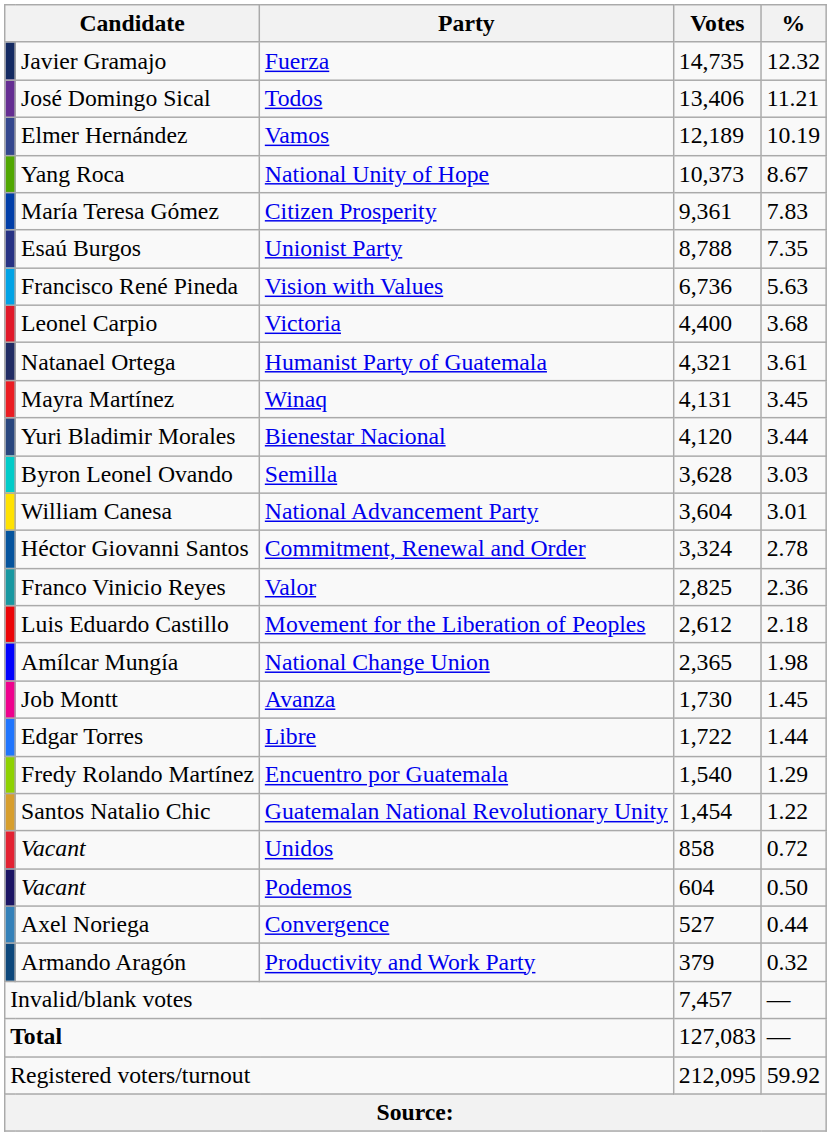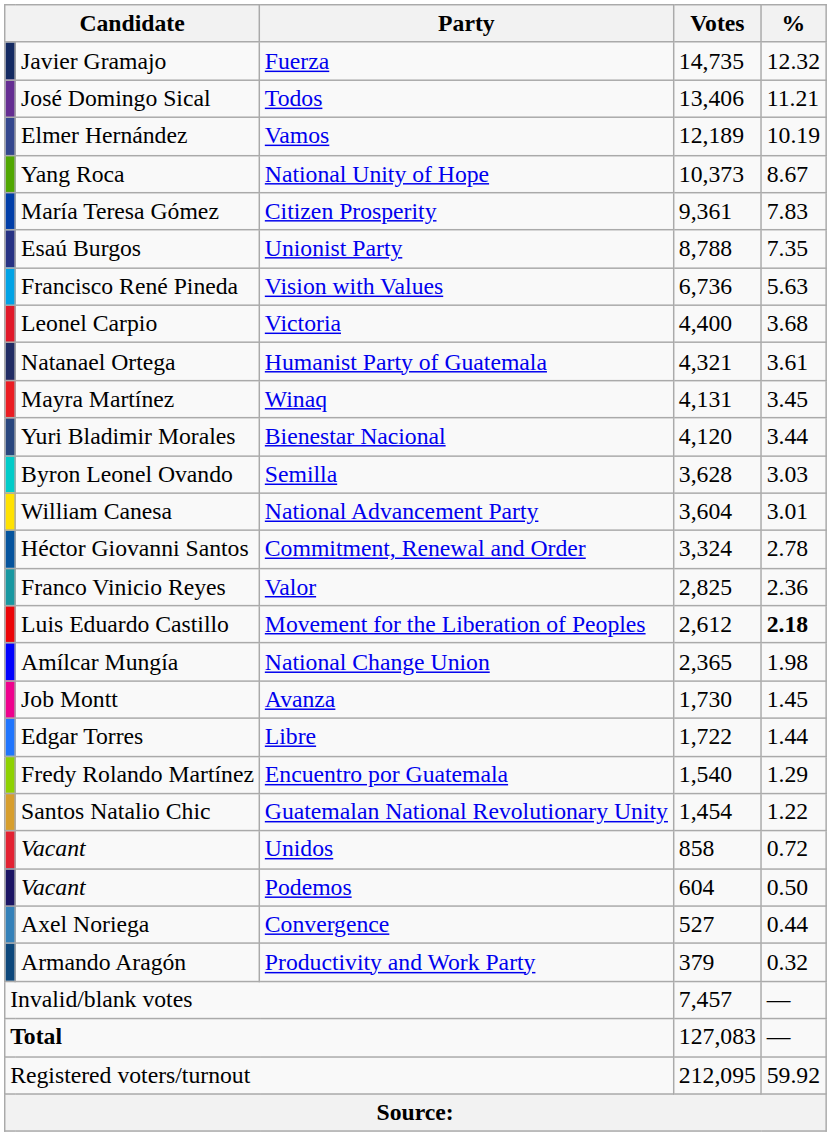Movement for the Liberation of Peoples | %: normal -> bold
